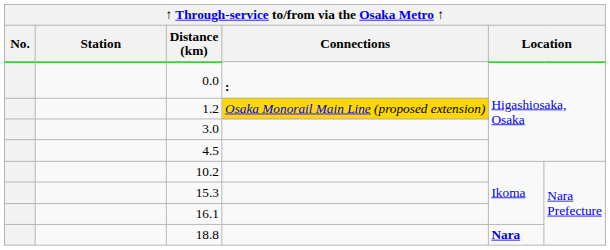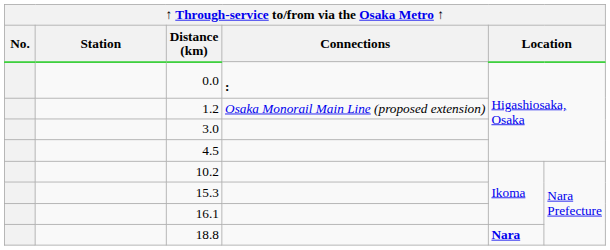1.2 | Connections: gold background -> no background
